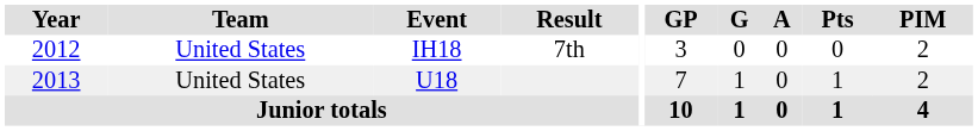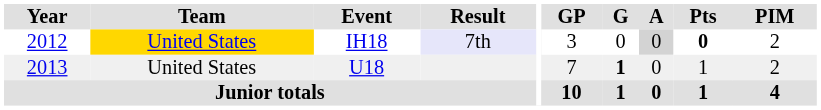IH18 | Team: no background -> gold background
IH18 | Result: no background -> lavender background
IH18 | A: no background -> lightgrey background
IH18 | Pts: normal -> bold
U18 | G: normal -> bold
